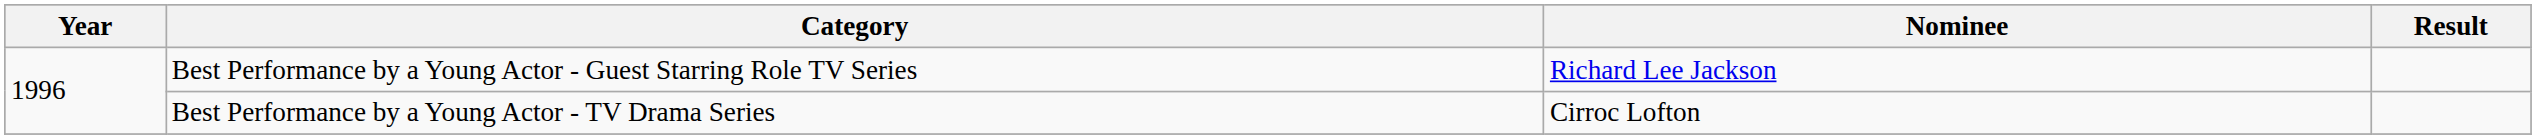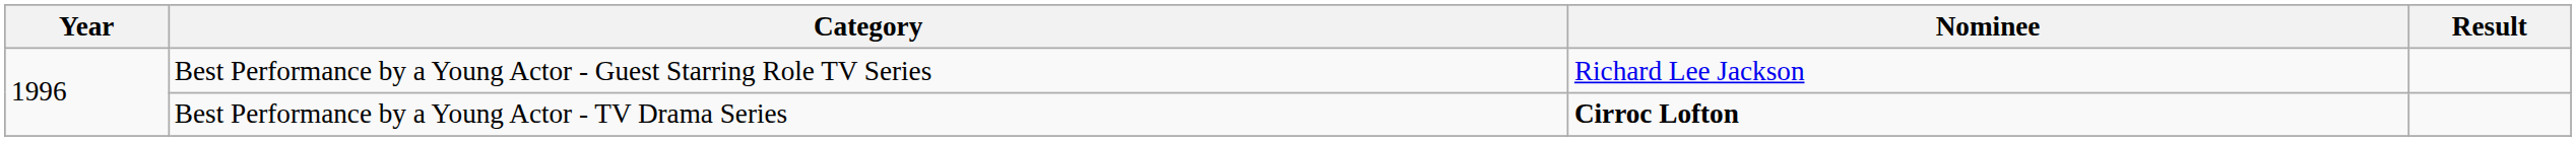Best Performance by a Young Actor - TV Drama Series | Nominee: normal -> bold
